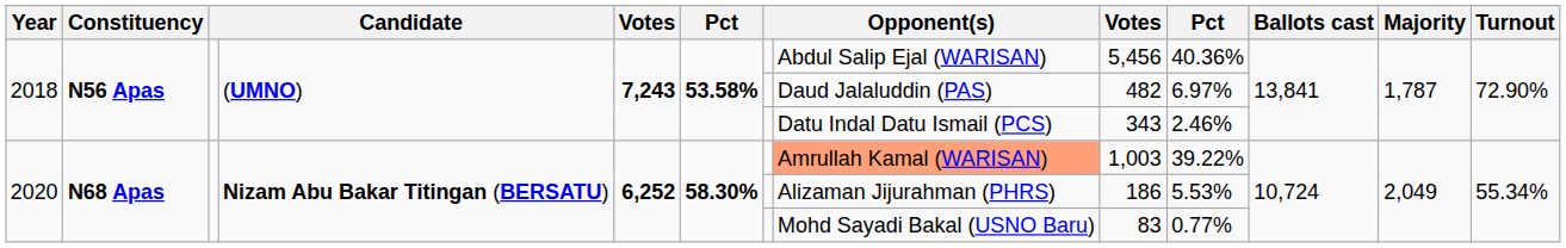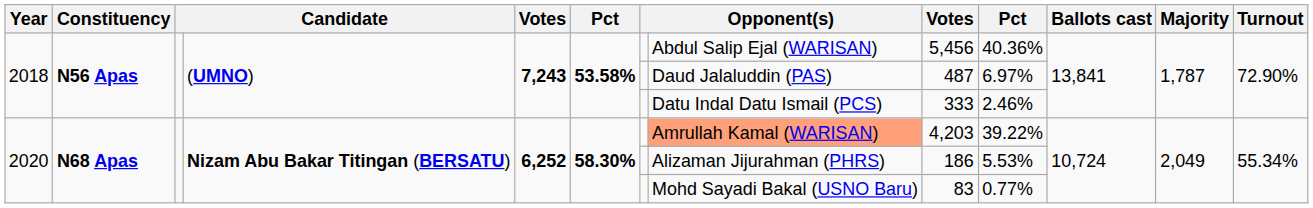row 3 | column 9: 482 -> 487
row 4 | column 9: 343 -> 333
row 5 | column 9: 1,003 -> 4,203
